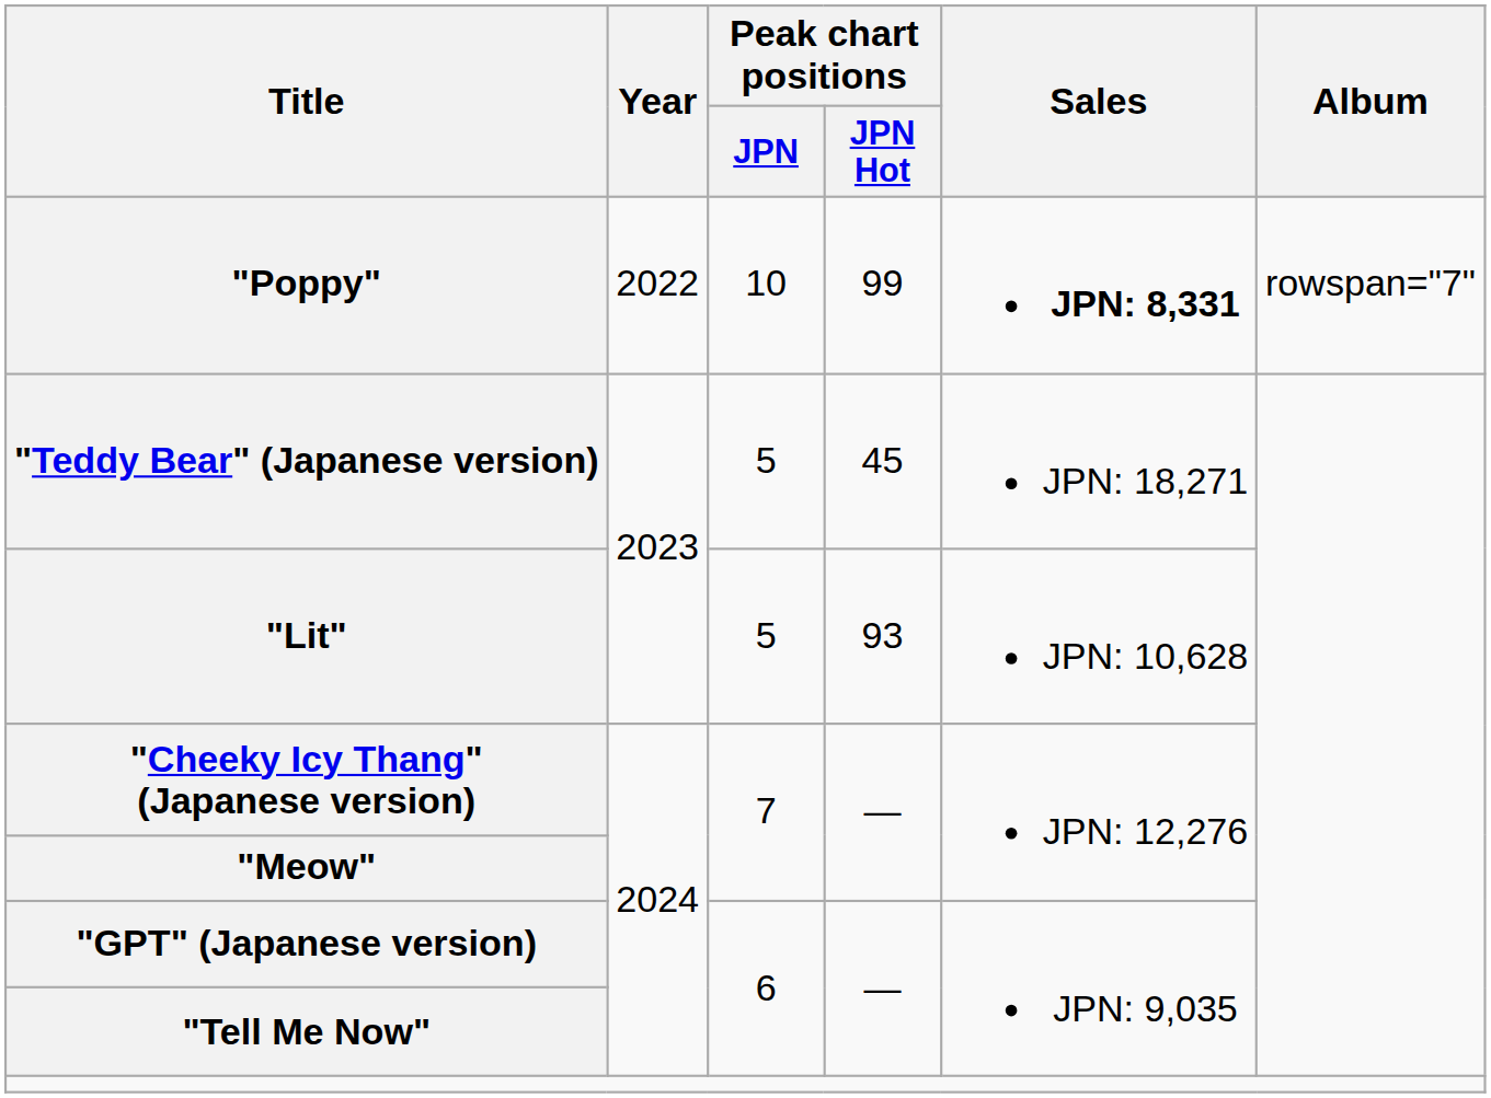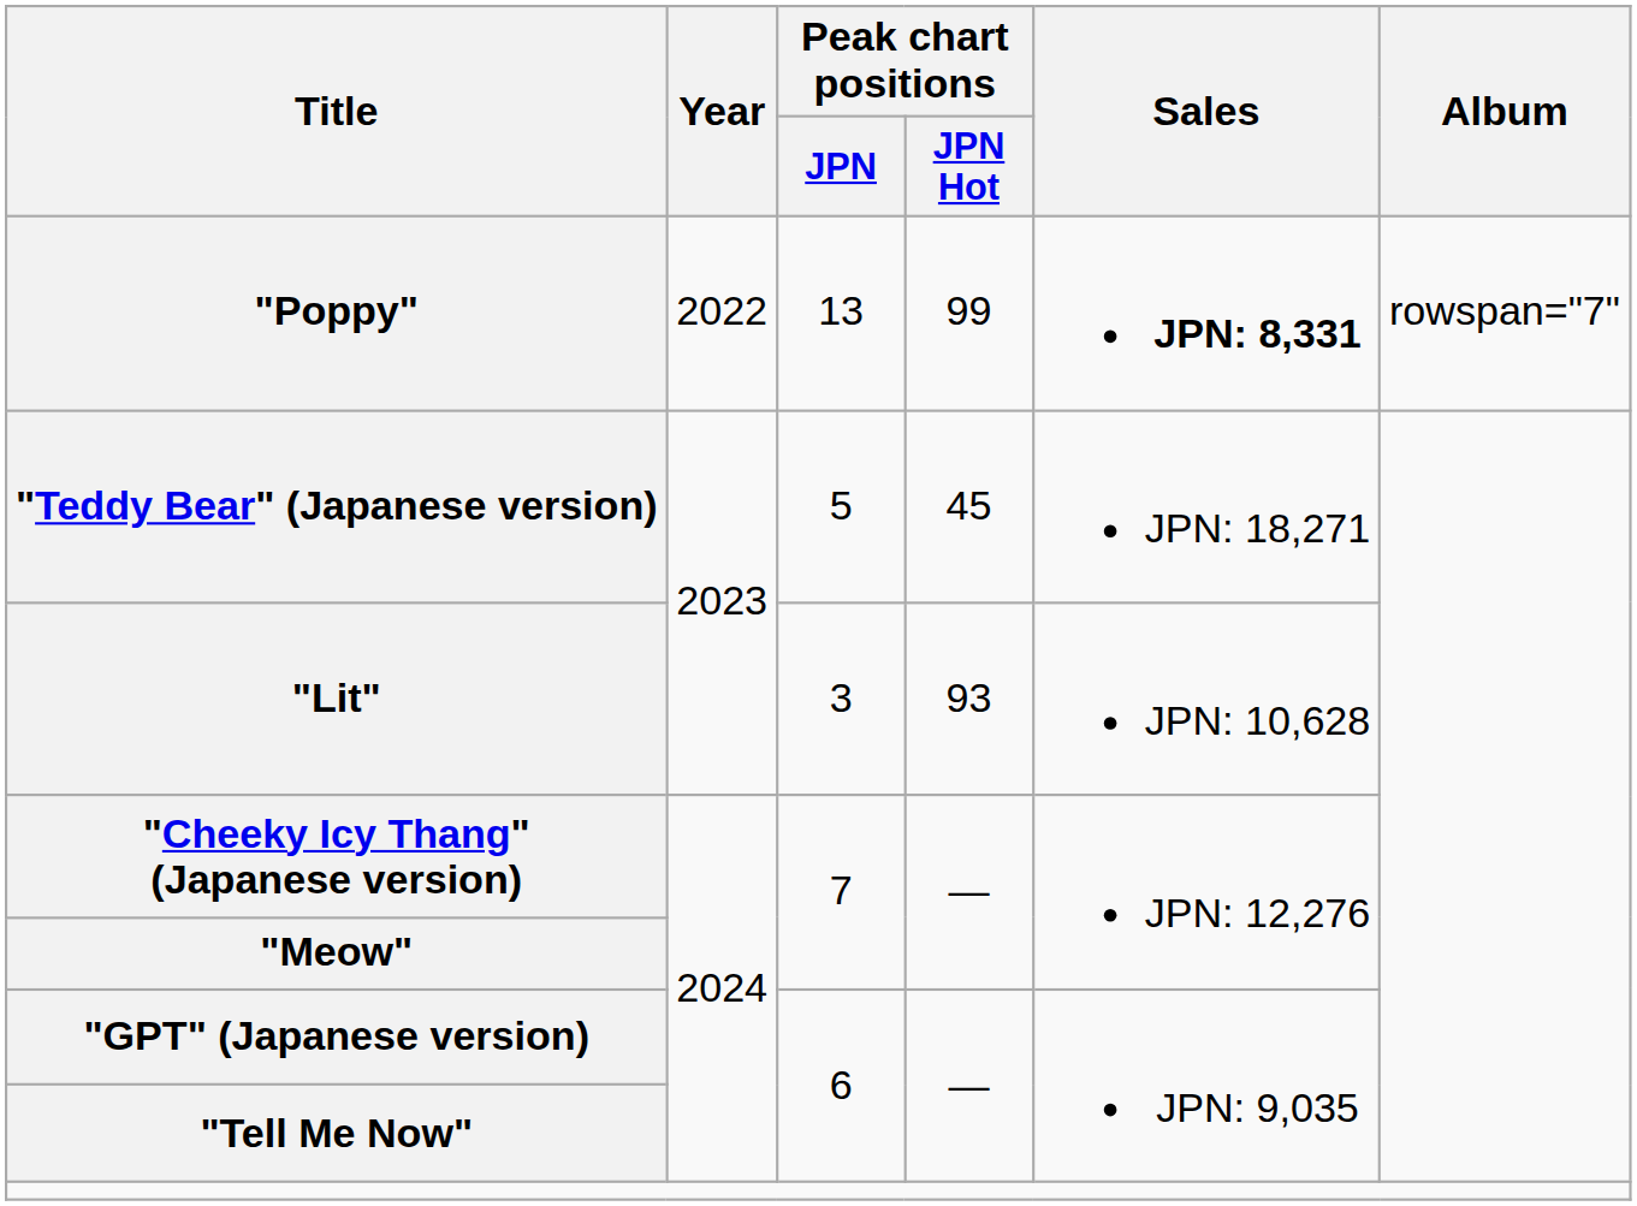"Poppy" | Peak chart positions / JPN: 10 -> 13
"Lit" | Peak chart positions / JPN: 5 -> 3
